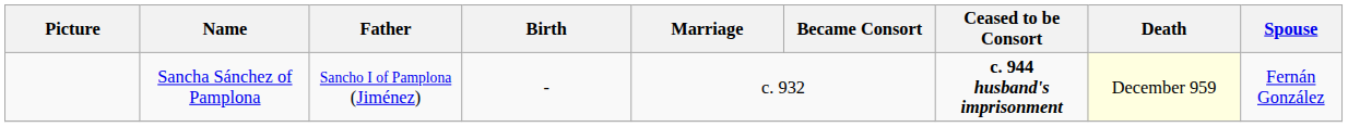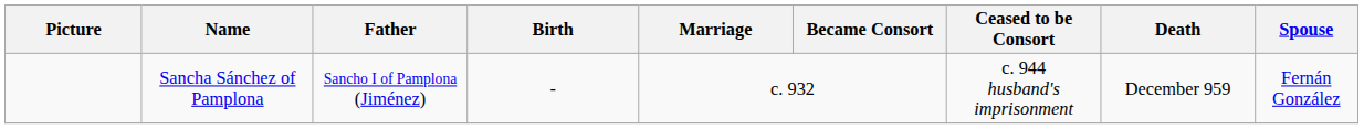Sancha Sánchez of Pamplona | Ceased to be Consort: bold -> normal
Sancha Sánchez of Pamplona | Death: lightyellow background -> no background
